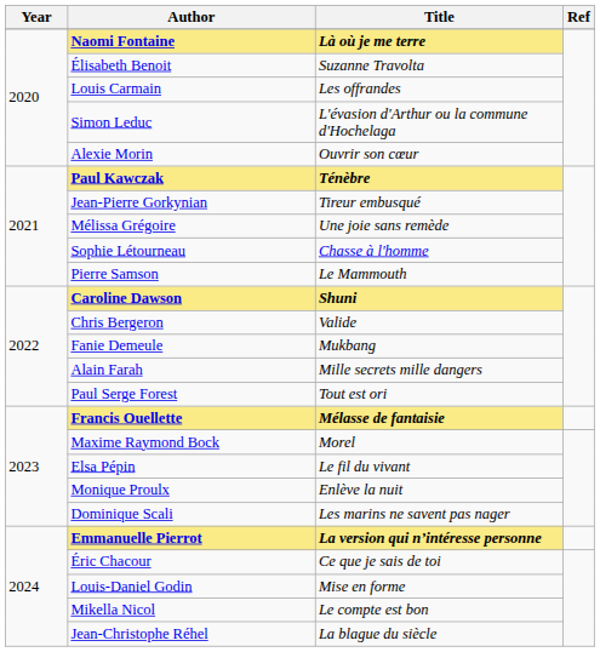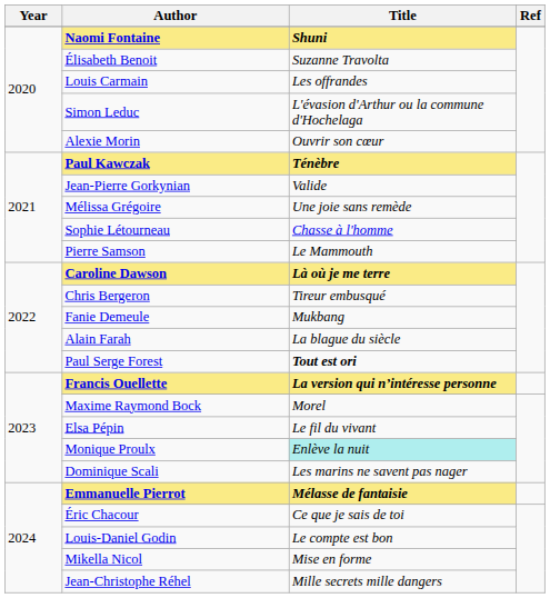Naomi Fontaine | Title: Là où je me terre -> Shuni
Jean-Pierre Gorkynian | Title: Tireur embusqué -> Valide
Caroline Dawson | Title: Shuni -> Là où je me terre
Chris Bergeron | Title: Valide -> Tireur embusqué
Alain Farah | Title: Mille secrets mille dangers -> La blague du siècle
Paul Serge Forest | Title: normal -> bold
Francis Ouellette | Title: Mélasse de fantaisie -> La version qui n’intéresse personne
Monique Proulx | Title: no background -> paleturquoise background
Emmanuelle Pierrot | Title: La version qui n’intéresse personne -> Mélasse de fantaisie
Louis-Daniel Godin | Title: Mise en forme -> Le compte est bon
Mikella Nicol | Title: Le compte est bon -> Mise en forme
Jean-Christophe Réhel | Title: La blague du siècle -> Mille secrets mille dangers
